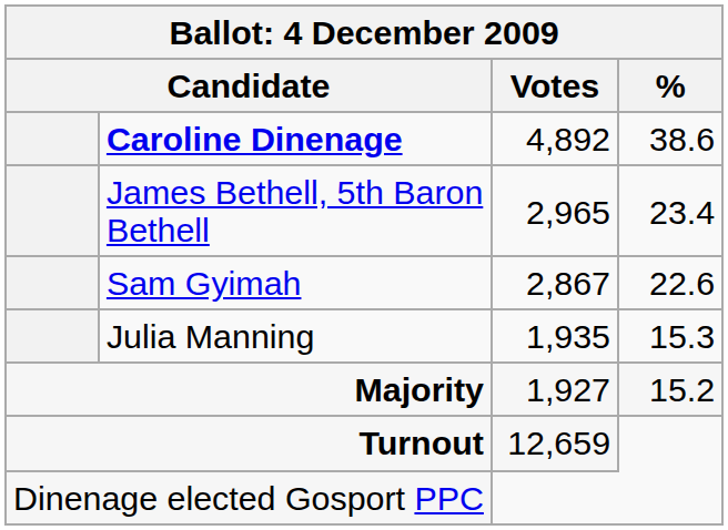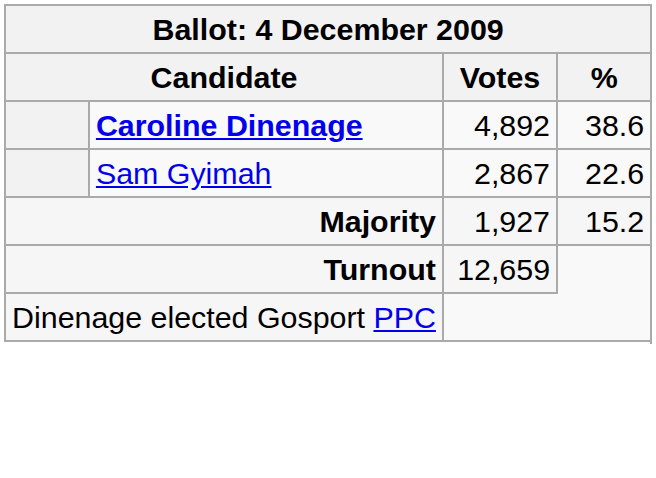- row: James Bethell, 5th Baron Bethell | 2,965 | 23.4
- row: Julia Manning | 1,935 | 15.3
